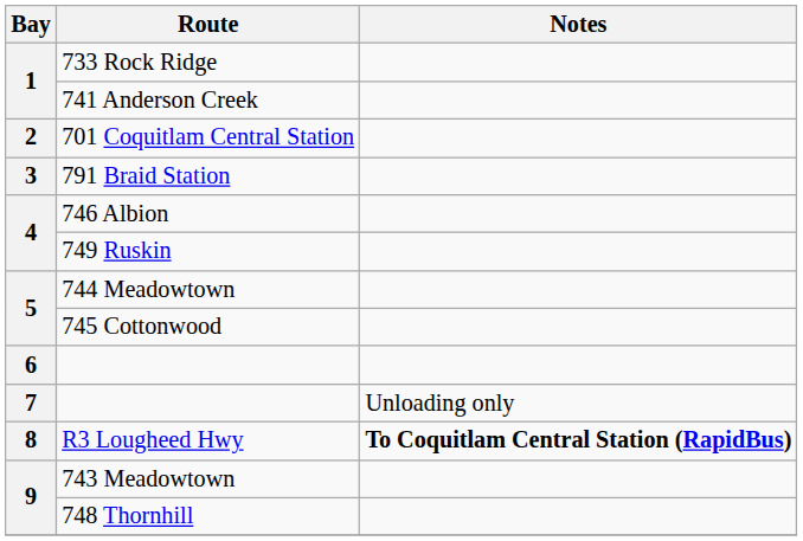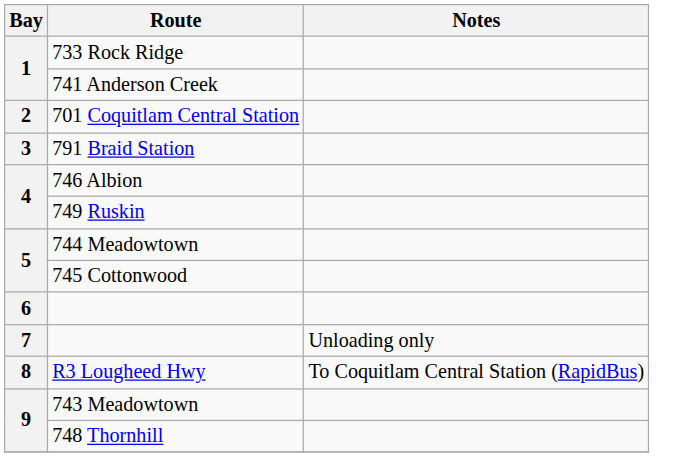R3 Lougheed Hwy | Notes: bold -> normal
